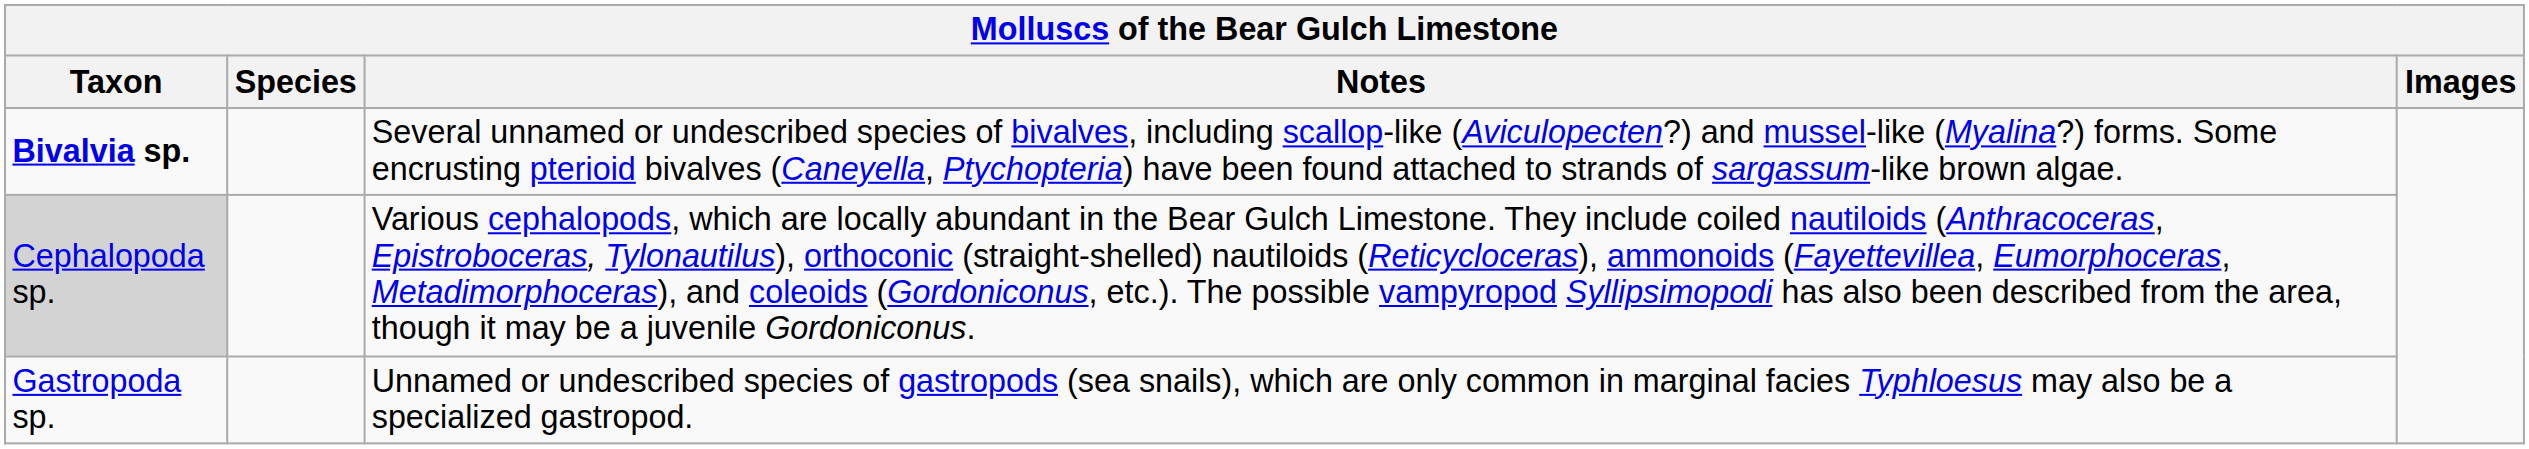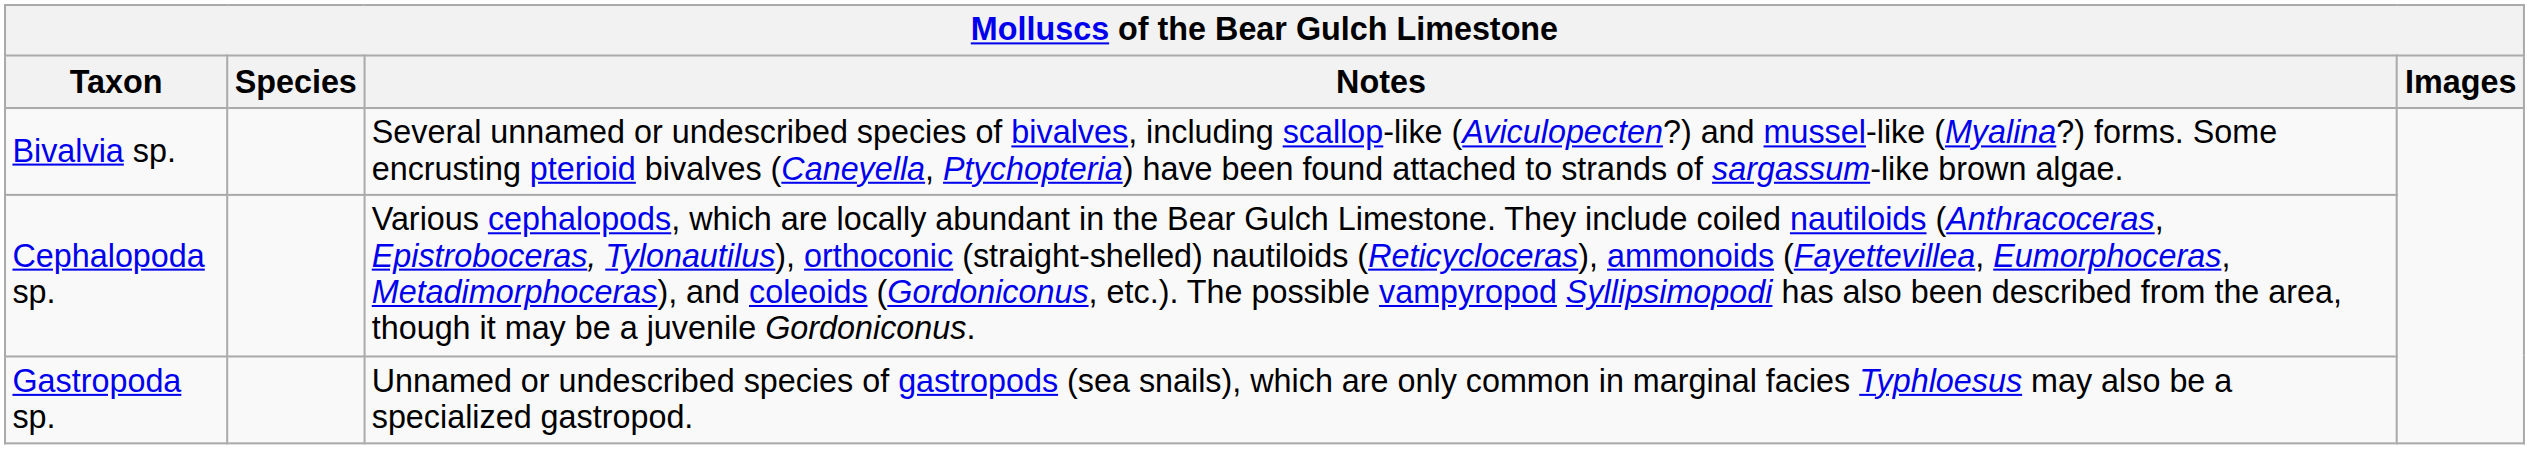Bivalvia sp. | Taxon: bold -> normal
Cephalopoda sp. | Taxon: lightgrey background -> no background
